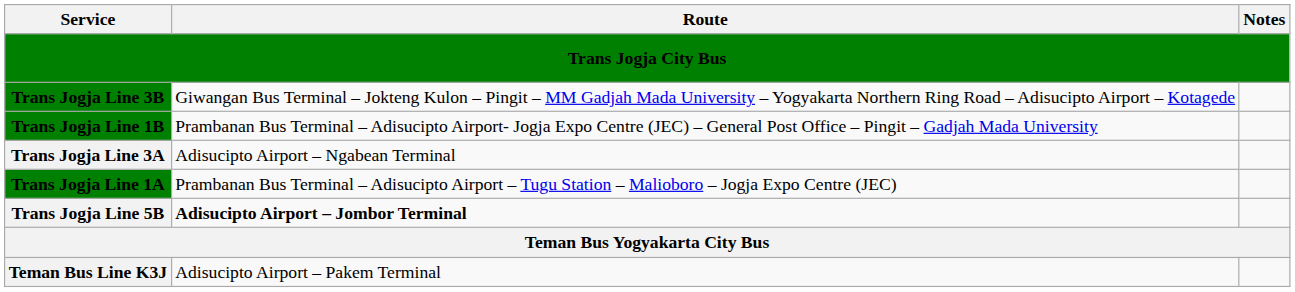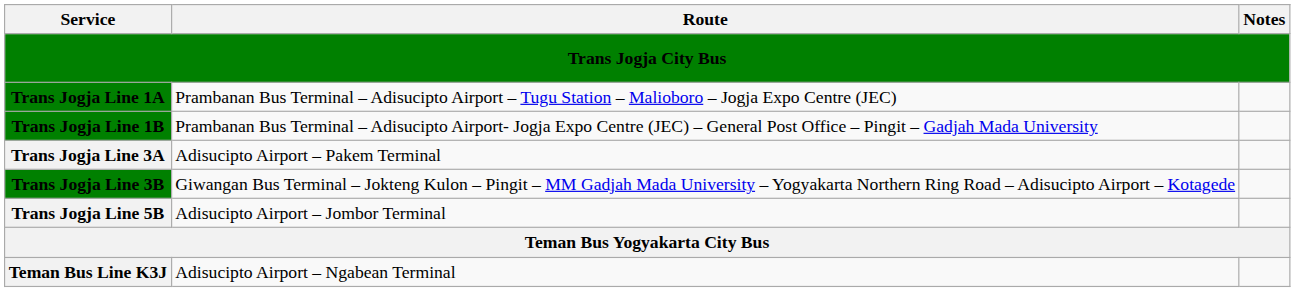rows swapped: Trans Jogja Line 1A <-> Trans Jogja Line 3B
Trans Jogja Line 3A | Route: Adisucipto Airport – Ngabean Terminal -> Adisucipto Airport – Pakem Terminal
Trans Jogja Line 5B | Route: bold -> normal
Teman Bus Line K3J | Route: Adisucipto Airport – Pakem Terminal -> Adisucipto Airport – Ngabean Terminal
